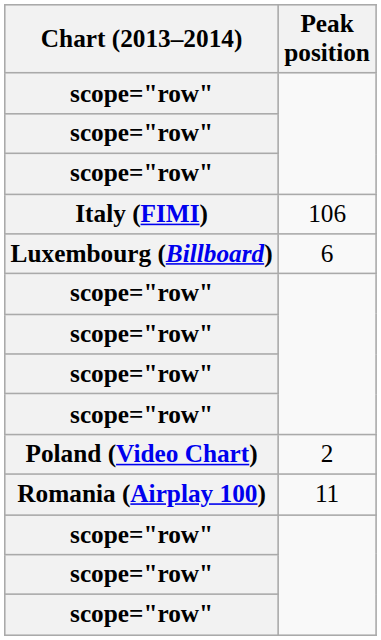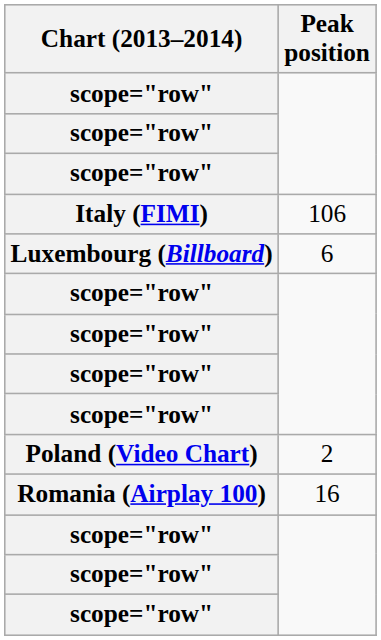Romania (Airplay 100) | Peak position: 11 -> 16
